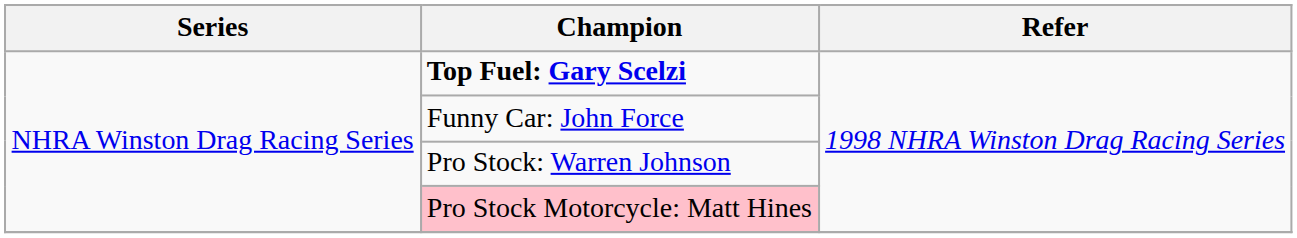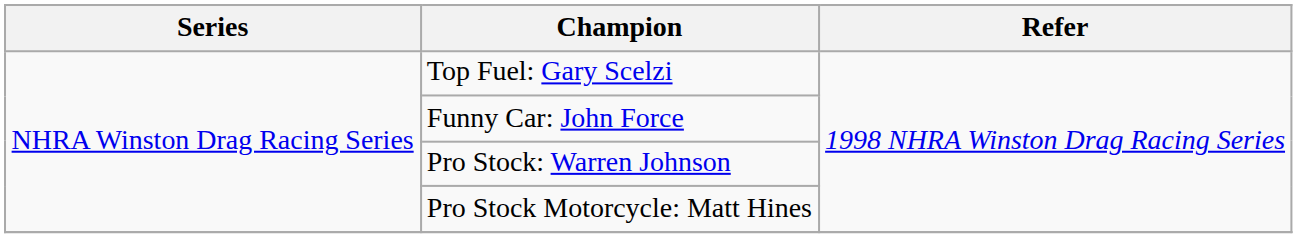Top Fuel: Gary Scelzi | Champion: bold -> normal
Pro Stock Motorcycle: Matt Hines | Champion: pink background -> no background
